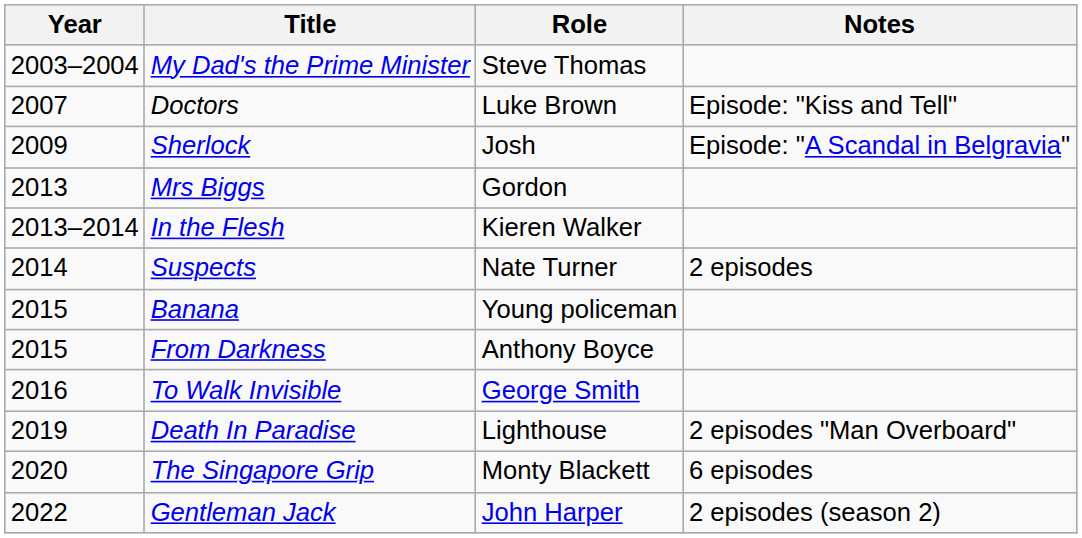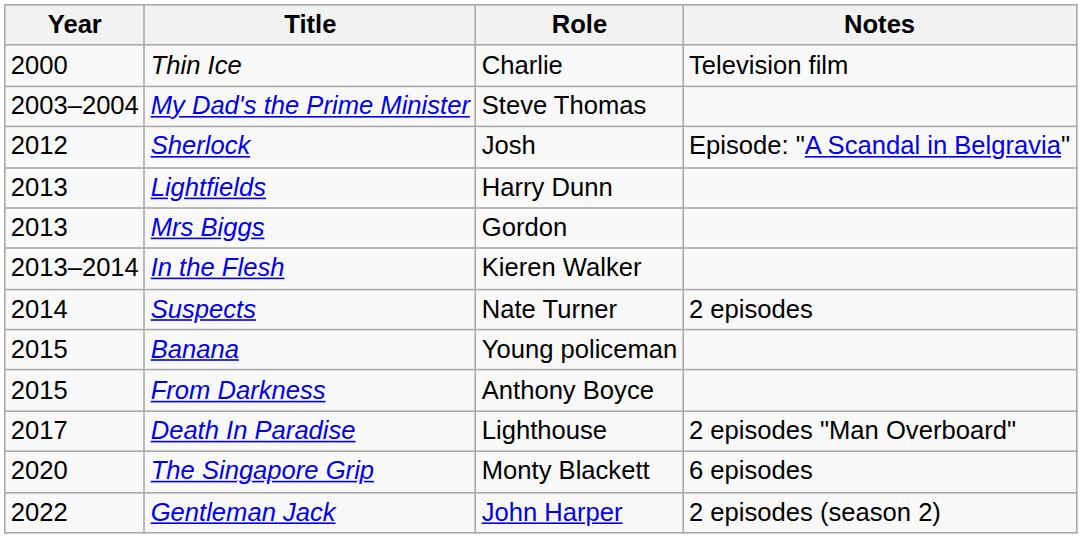+ row: 2000 | Thin Ice | Charlie | Television film
- row: 2007 | Doctors | Luke Brown | Episode: "Kiss and Tell"
Sherlock | Year: 2009 -> 2012
+ row: 2013 | Lightfields | Harry Dunn
- row: 2016 | To Walk Invisible | George Smith
Death In Paradise | Year: 2019 -> 2017
